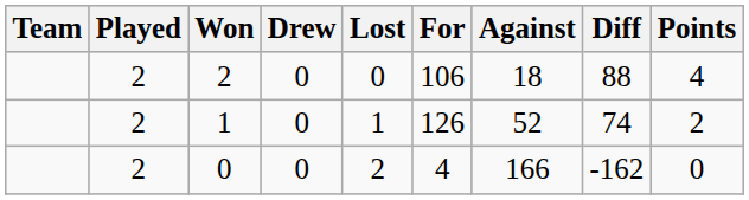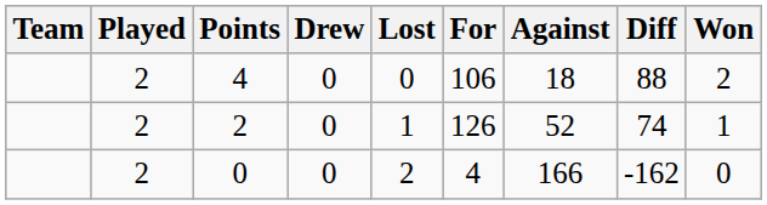columns swapped: Won <-> Points
